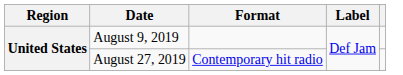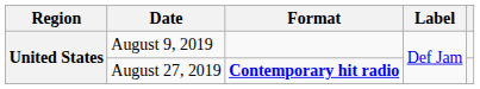August 27, 2019 | Format: normal -> bold
